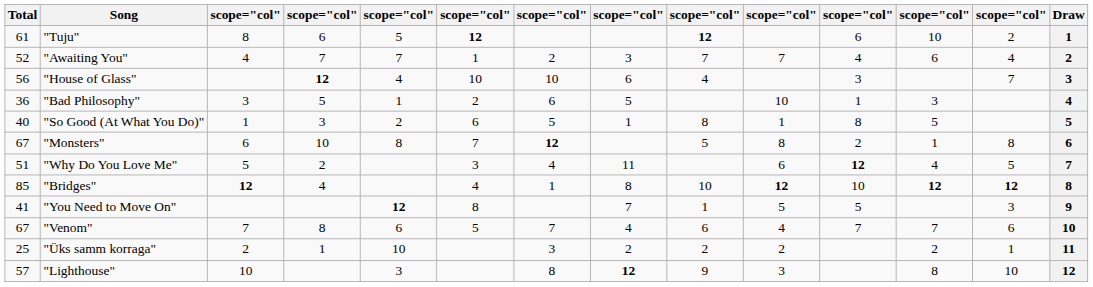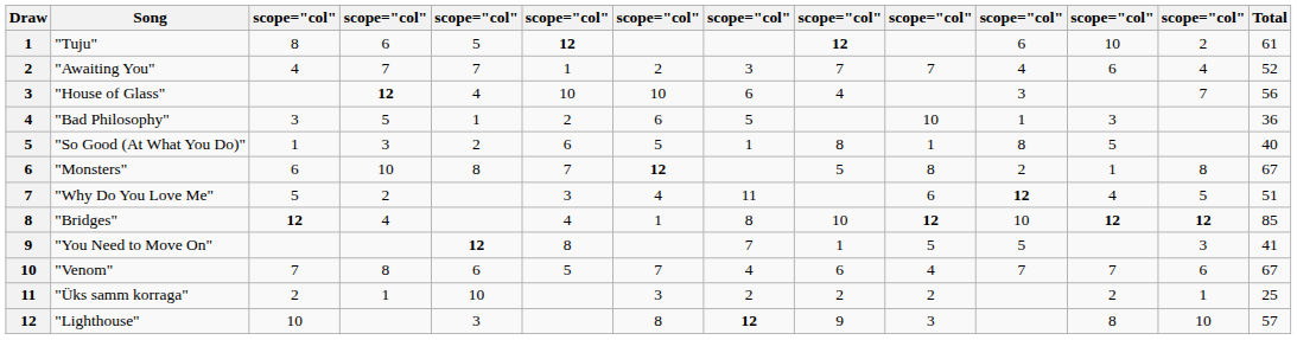columns swapped: Draw <-> Total
